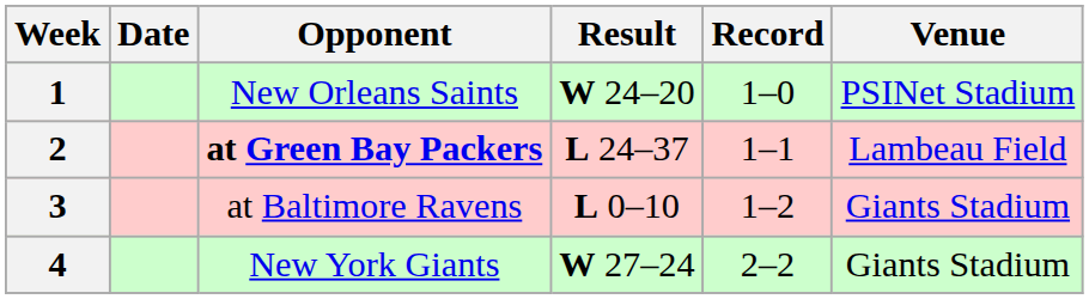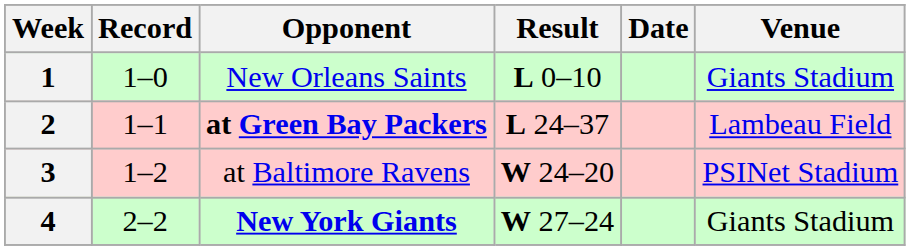columns swapped: Date <-> Record
1 | Result: W 24–20 -> L 0–10
1 | Venue: PSINet Stadium -> Giants Stadium
3 | Result: L 0–10 -> W 24–20
3 | Venue: Giants Stadium -> PSINet Stadium
4 | Opponent: normal -> bold
